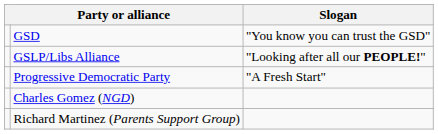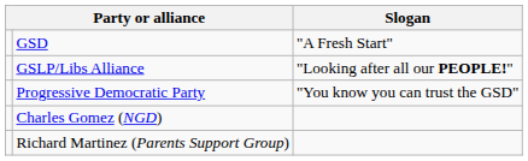GSD | Slogan: "You know you can trust the GSD" -> "A Fresh Start"
Progressive Democratic Party | Slogan: "A Fresh Start" -> "You know you can trust the GSD"
